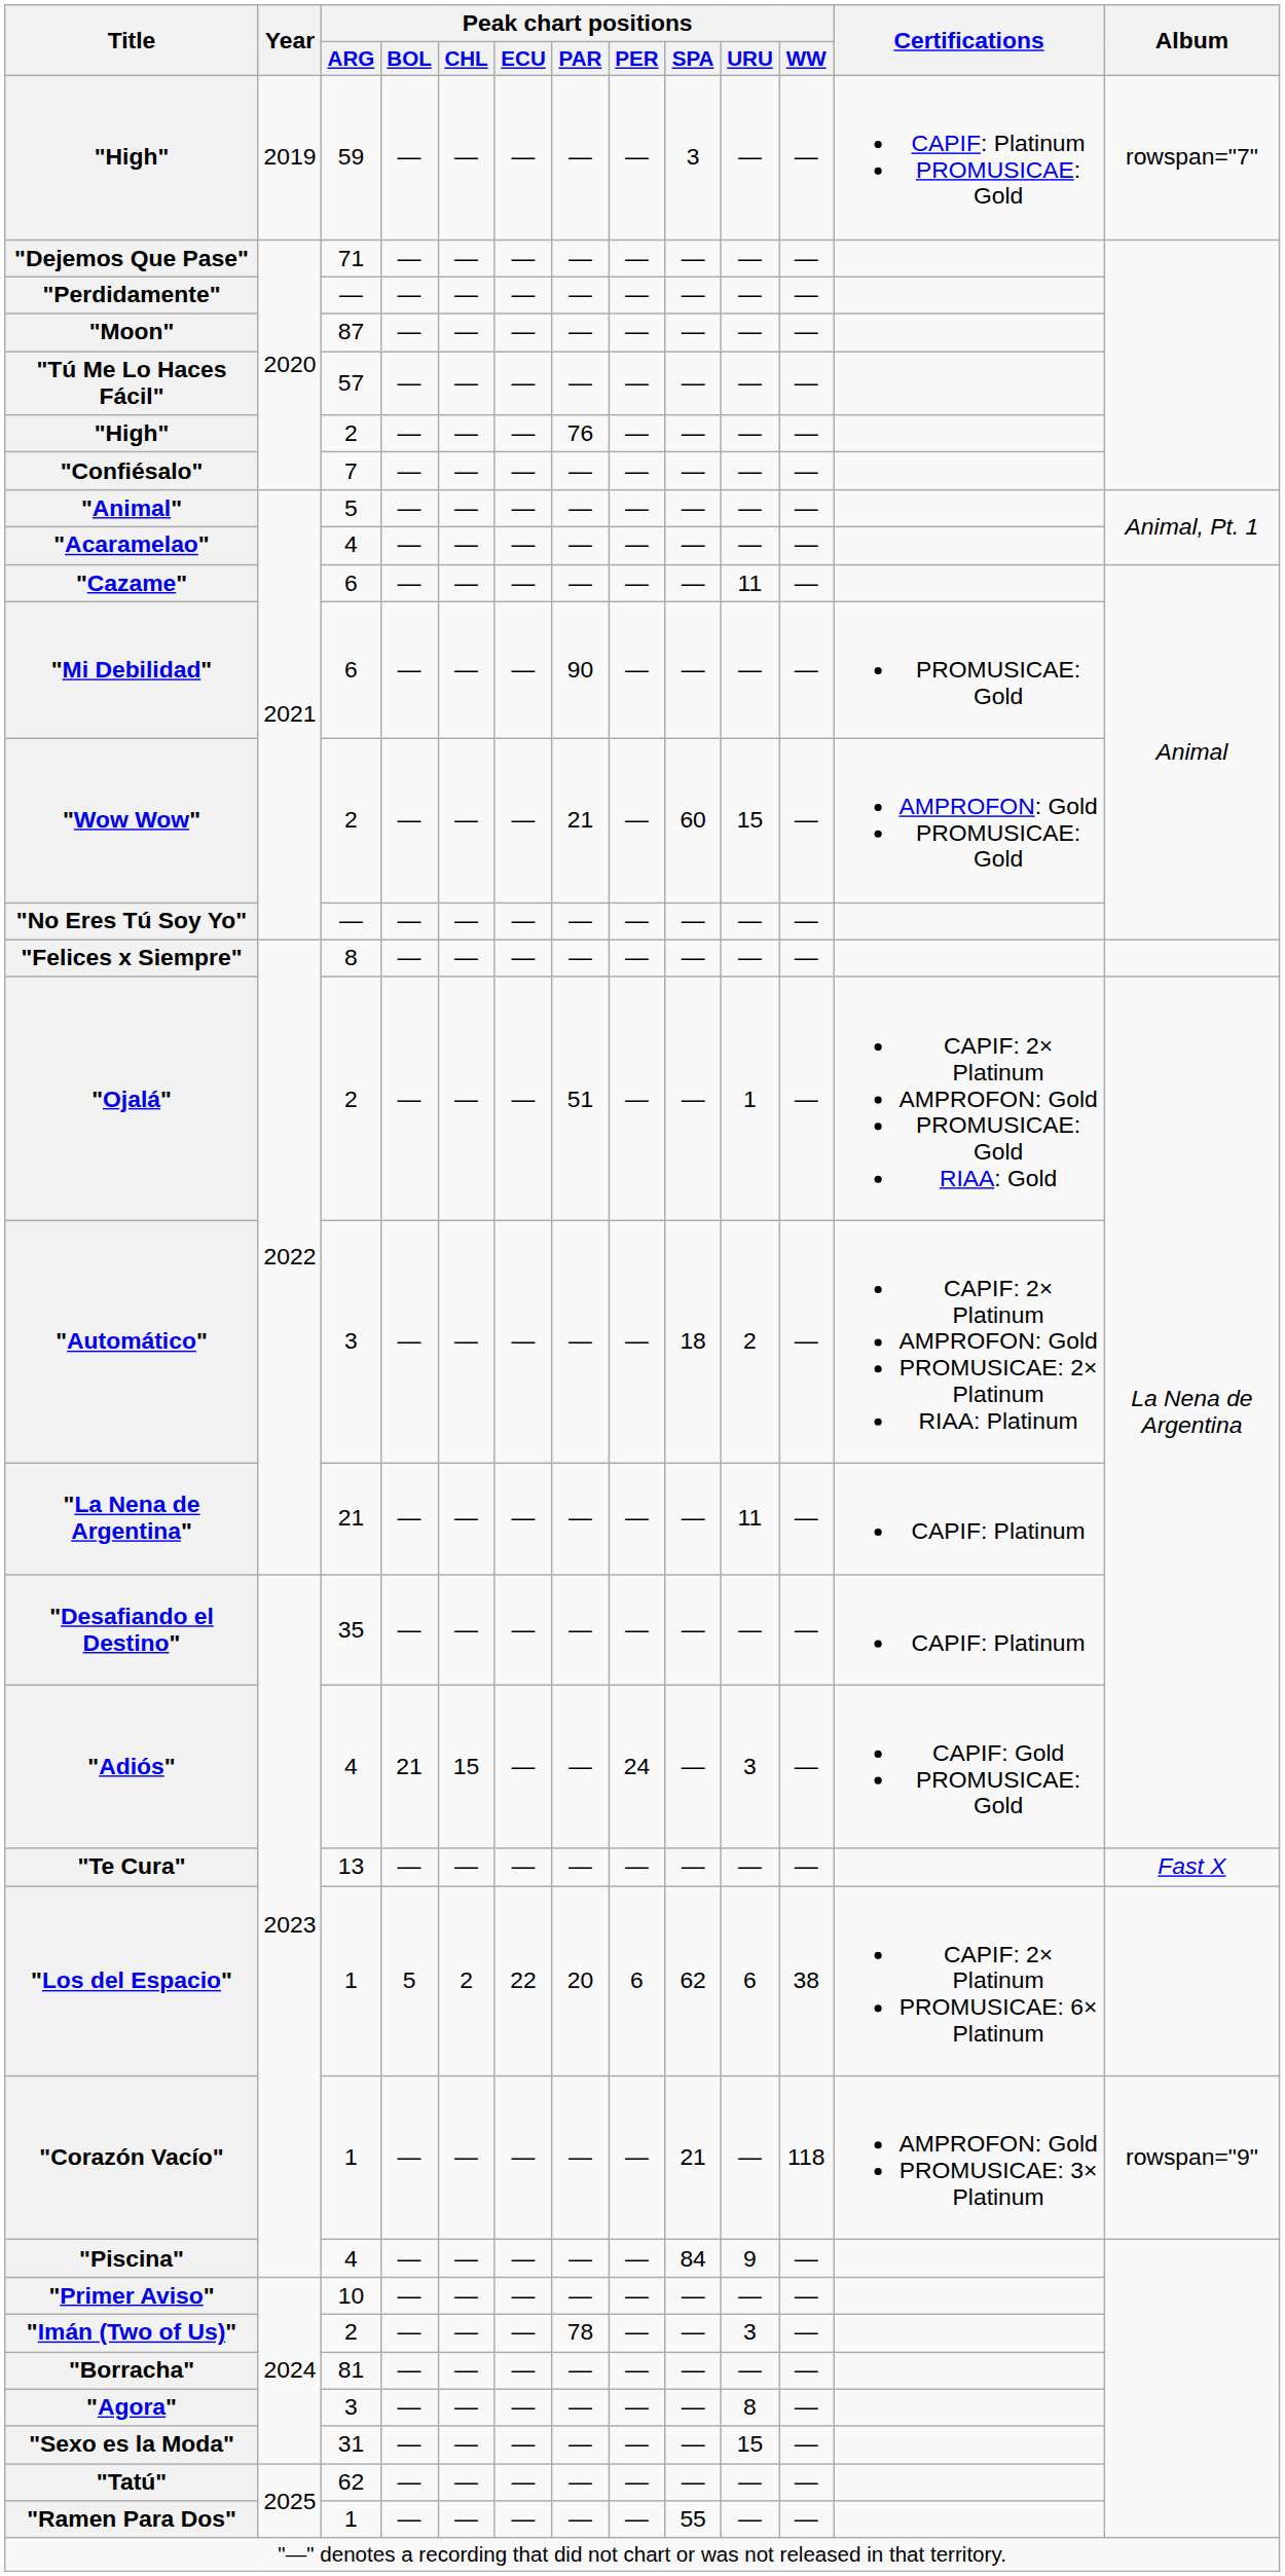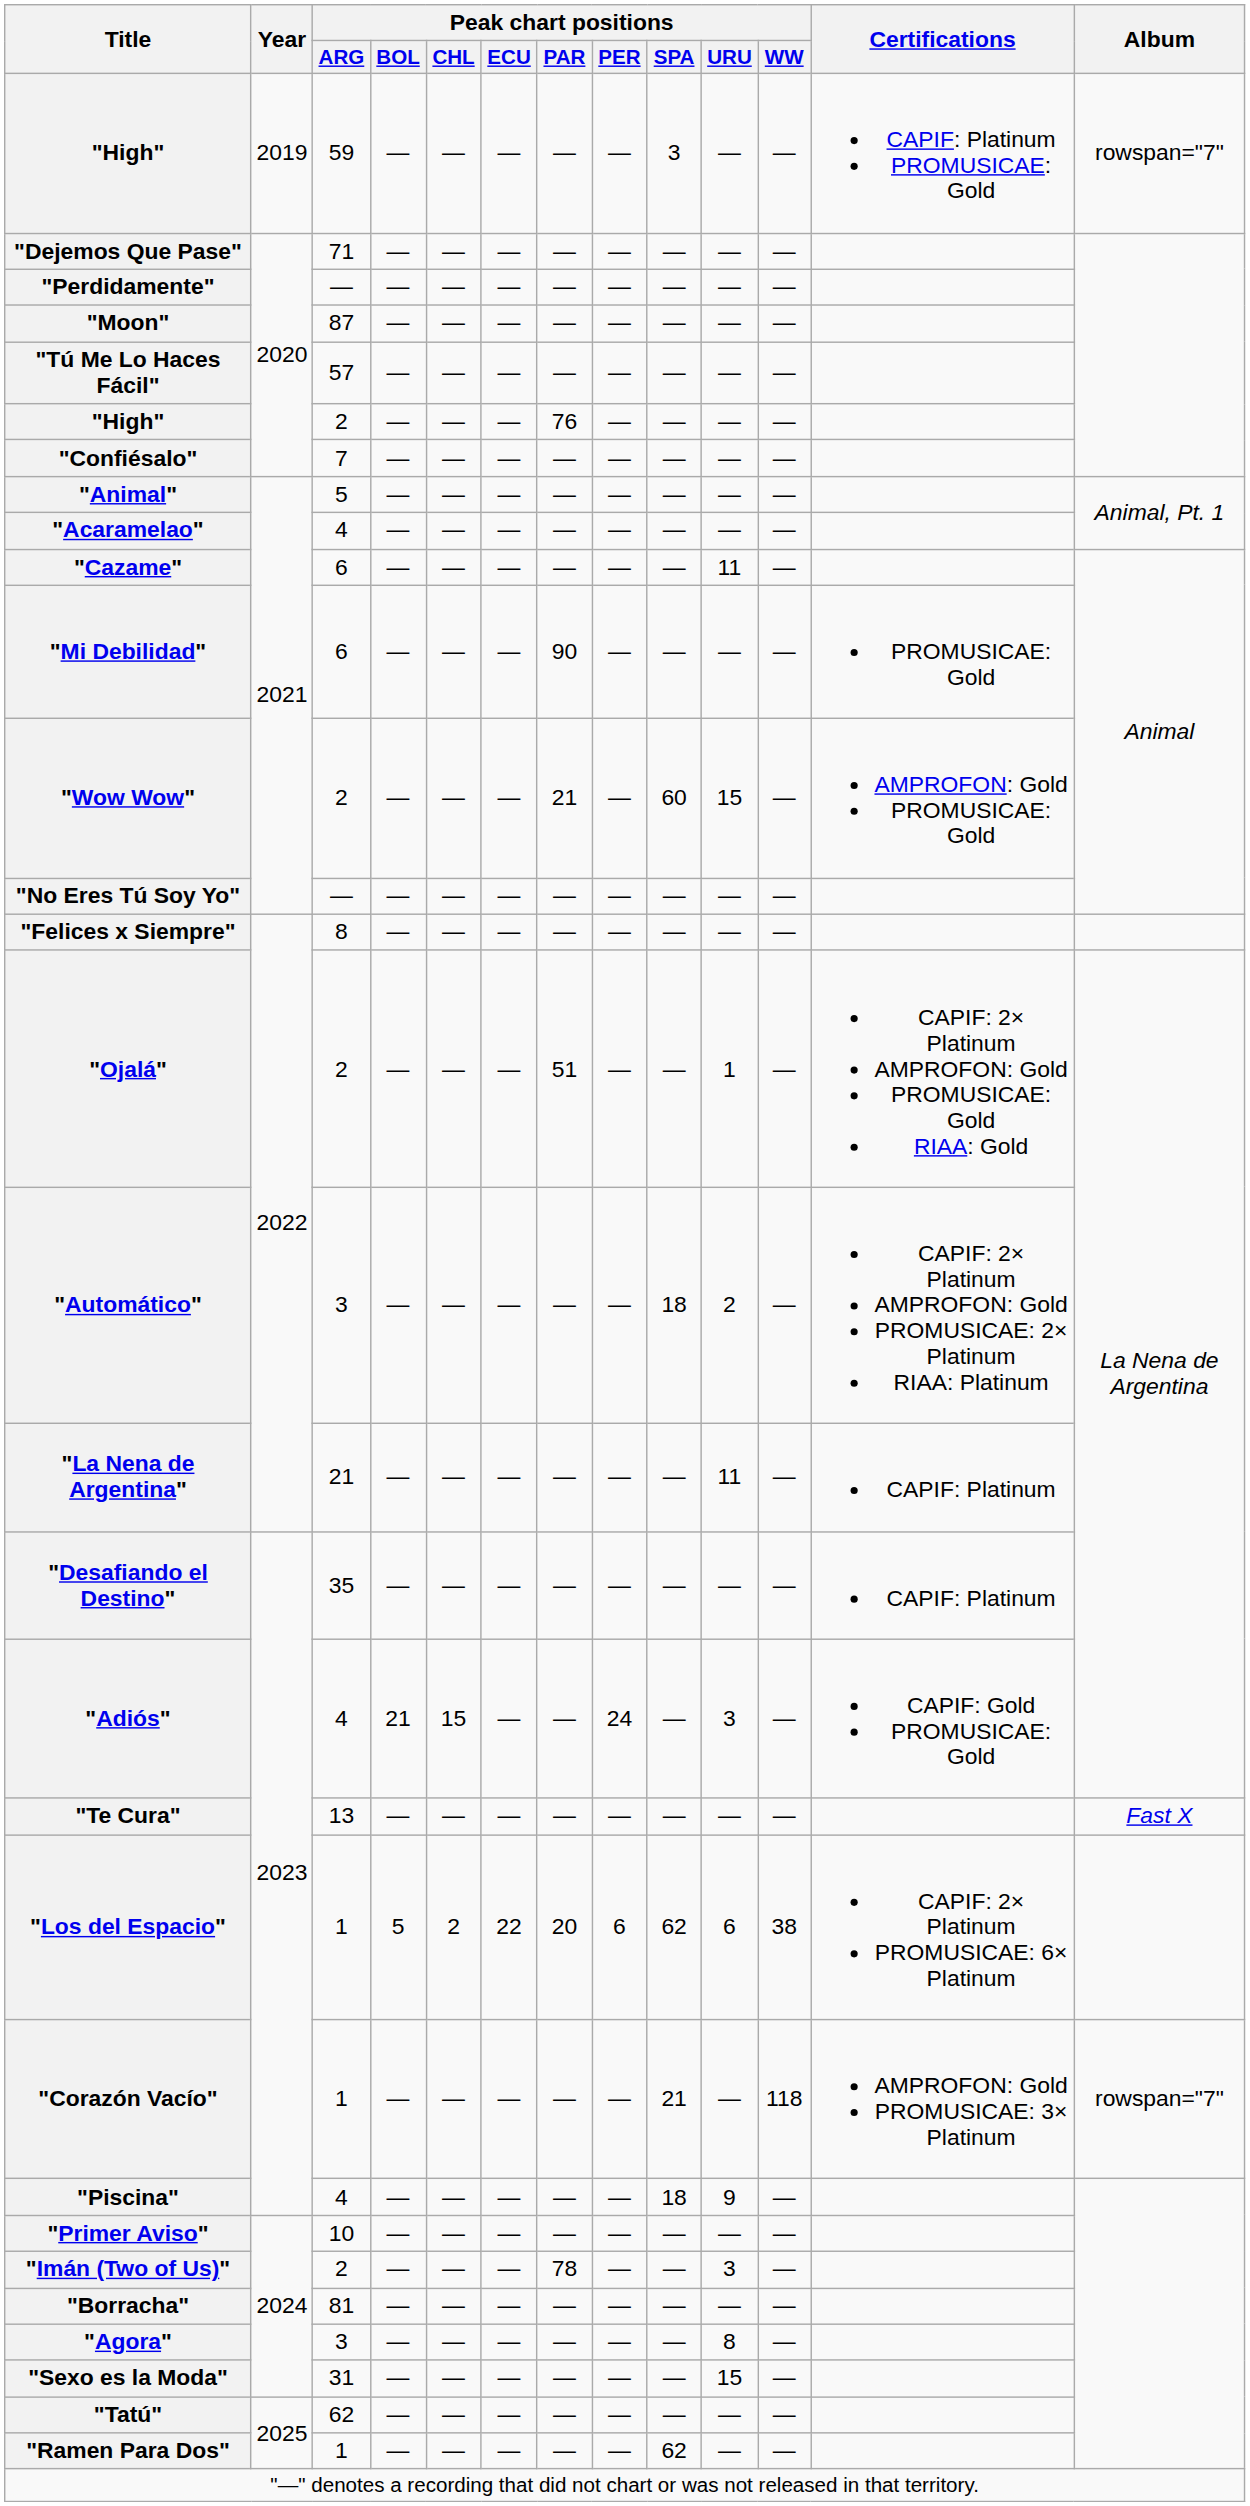"Corazón Vacío" | Album: rowspan="9" -> rowspan="7"
"Piscina" | Peak chart positions / SPA: 84 -> 18
"Ramen Para Dos" | Peak chart positions / SPA: 55 -> 62
